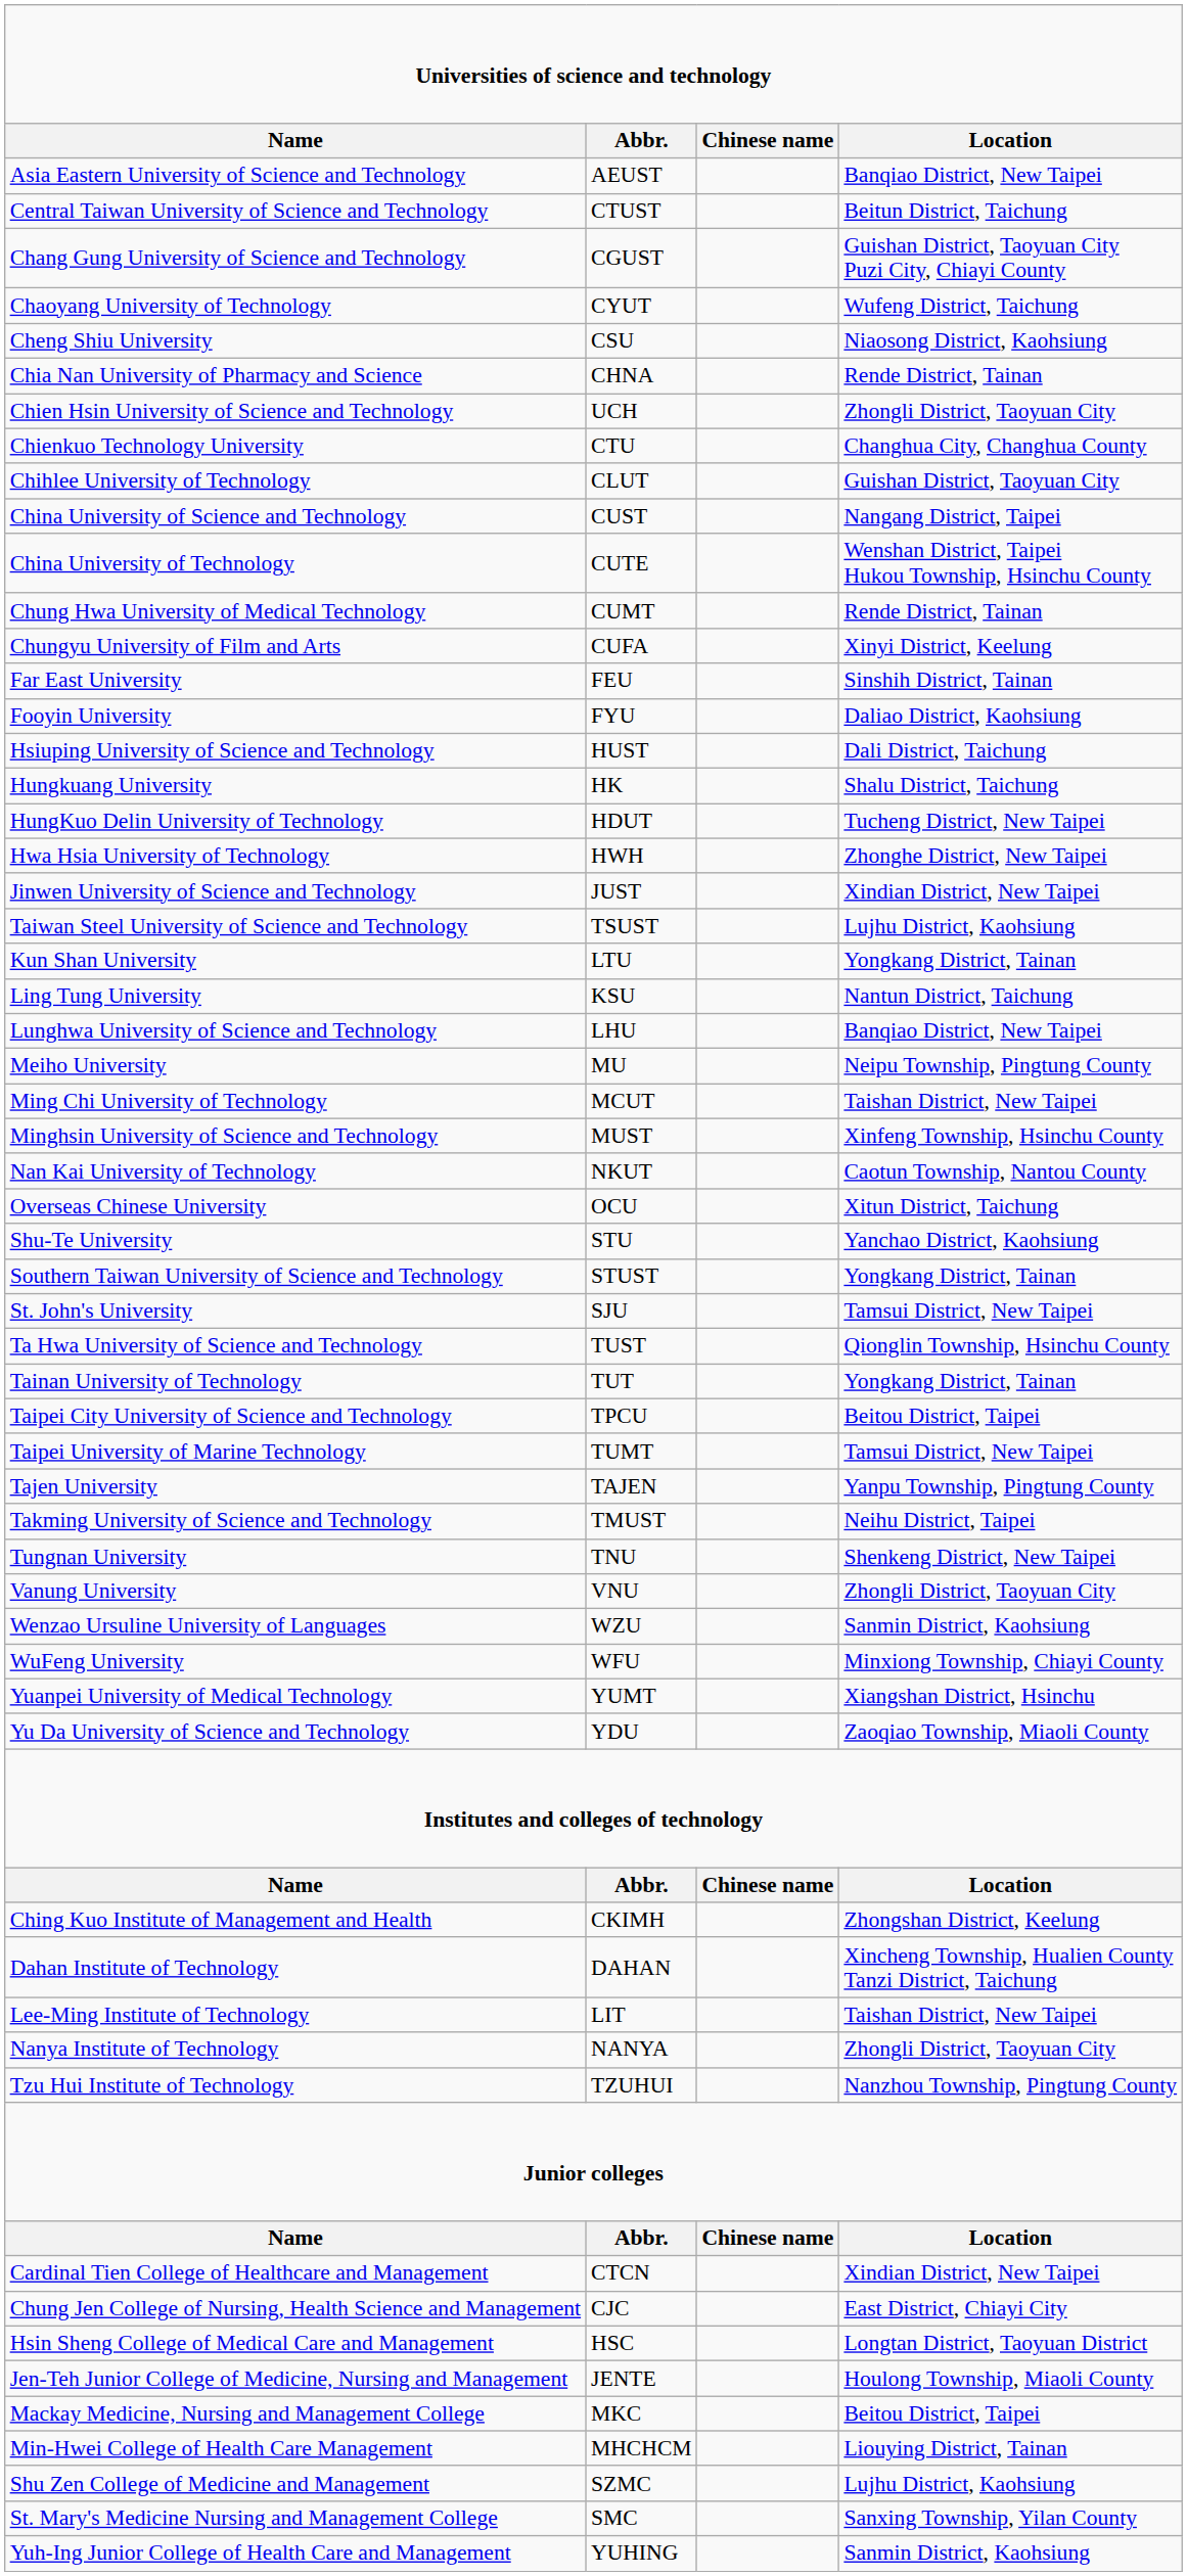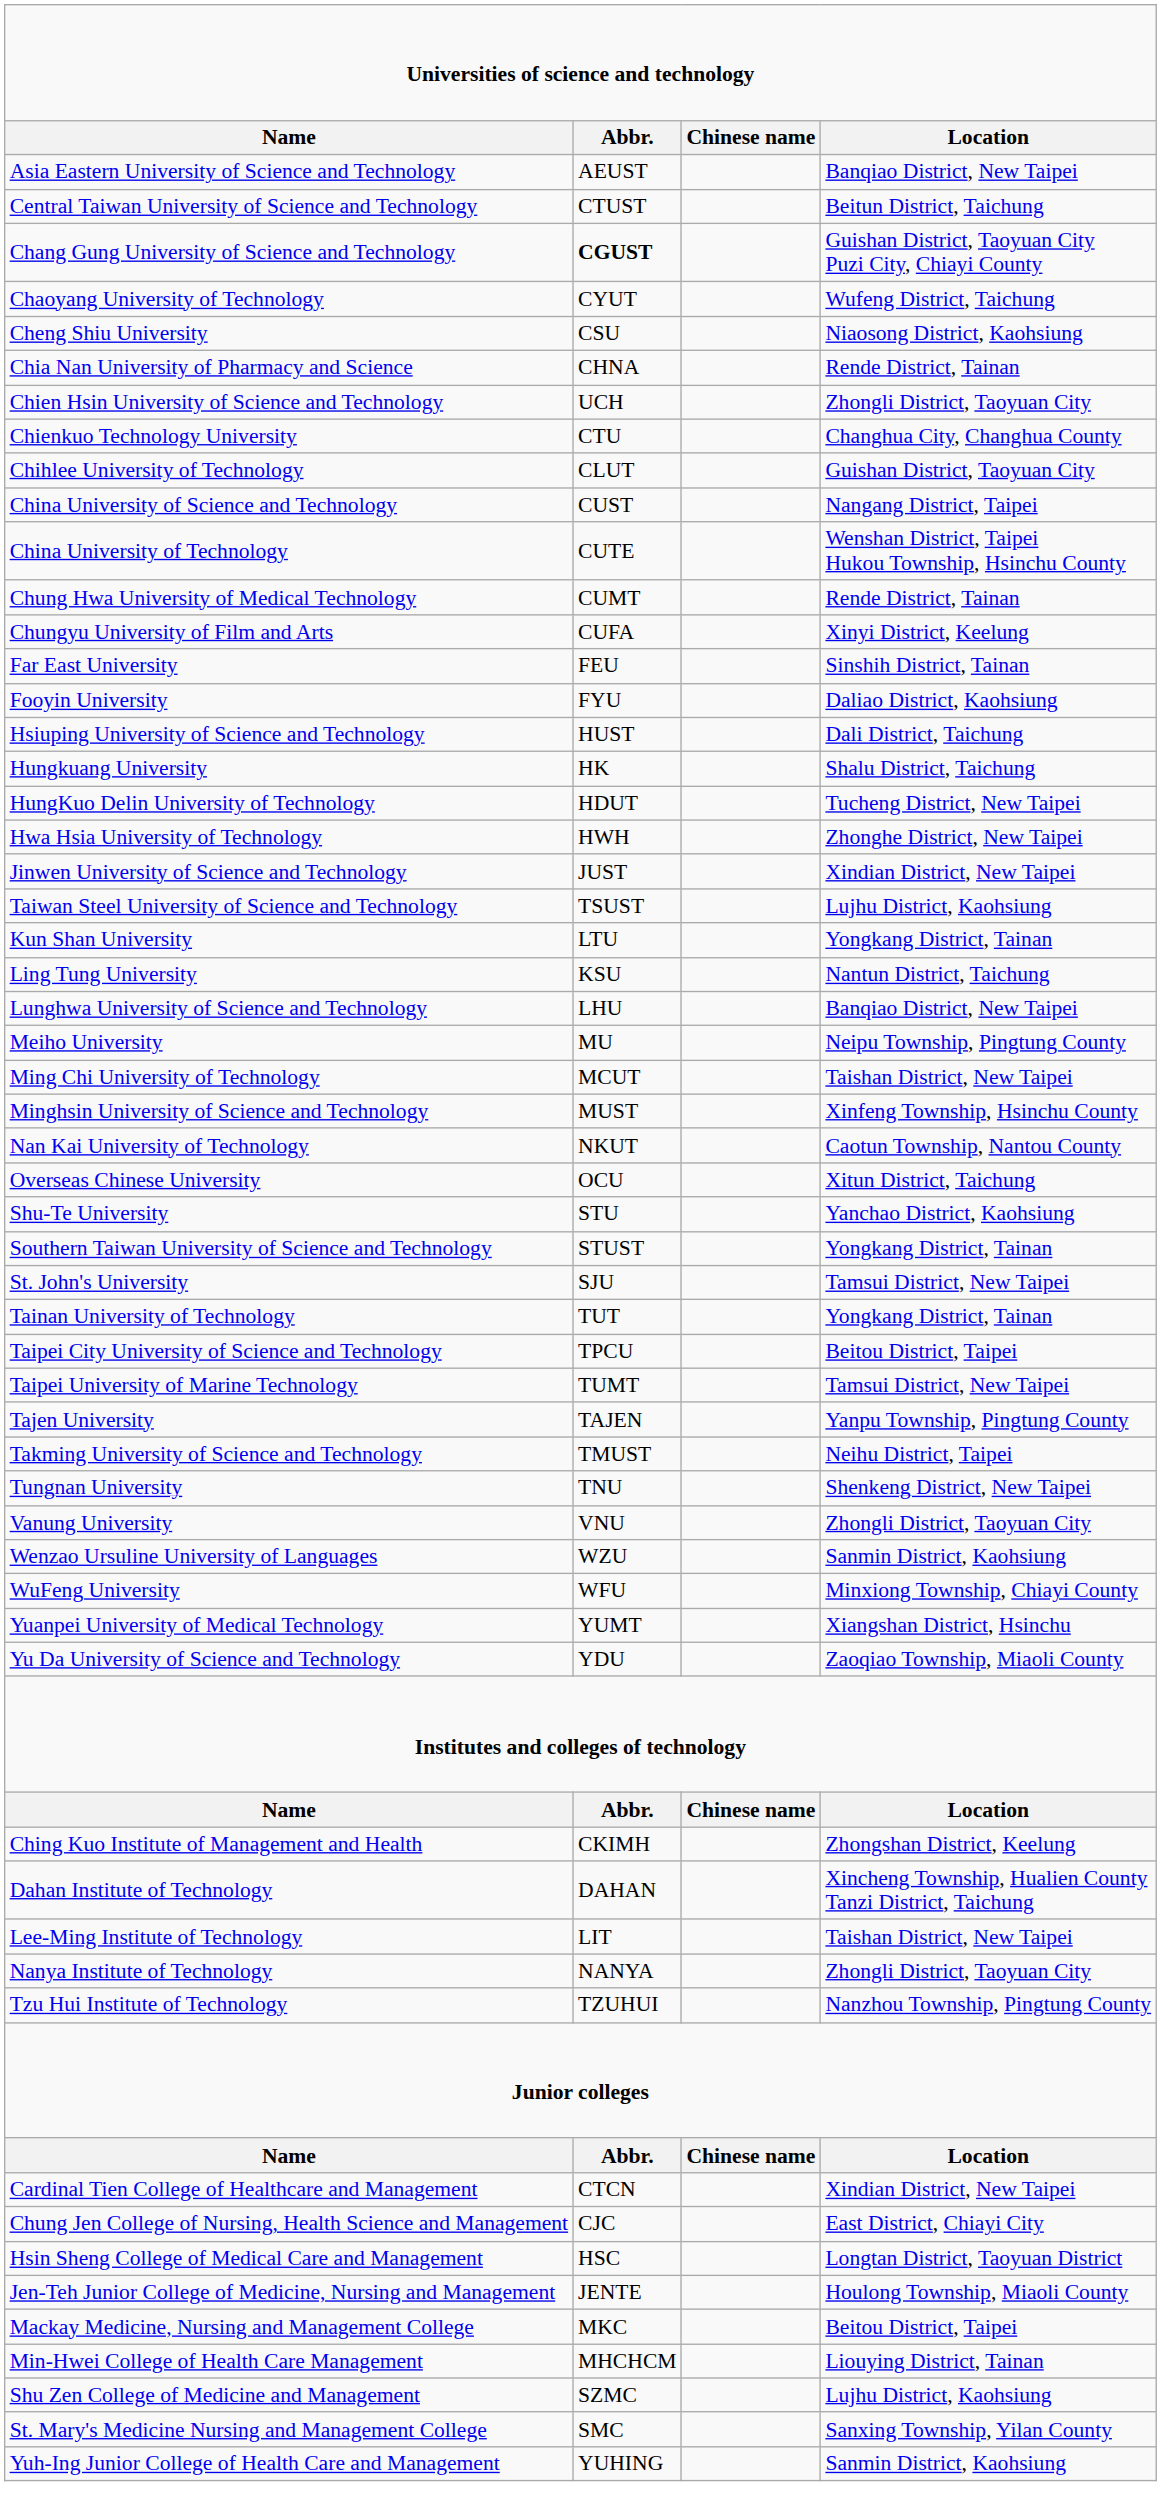Chang Gung University of Science and Technology | column 2: normal -> bold
- row: Ta Hwa University of Science and Technology | TUST | Qionglin Township, Hsinchu County
